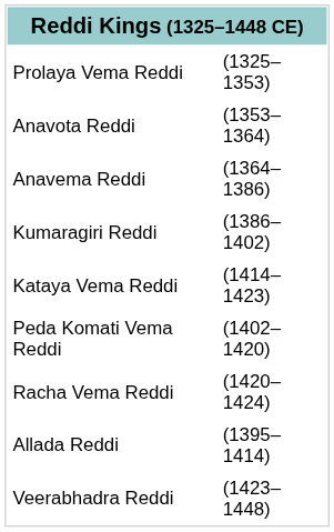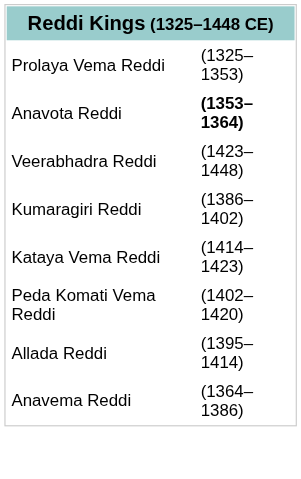Anavota Reddi | column 2: normal -> bold
rows swapped: Anavema Reddi <-> Veerabhadra Reddi
- row: Racha Vema Reddi | (1420–1424)
